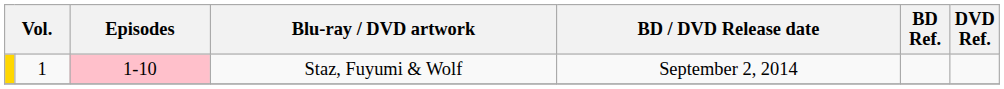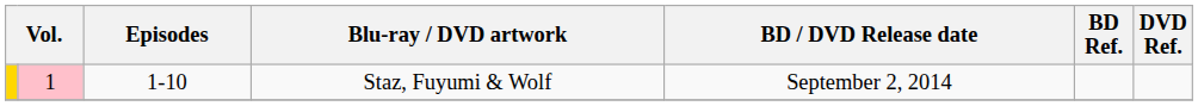Staz, Fuyumi & Wolf | column 2: no background -> pink background
Staz, Fuyumi & Wolf | Episodes: pink background -> no background
